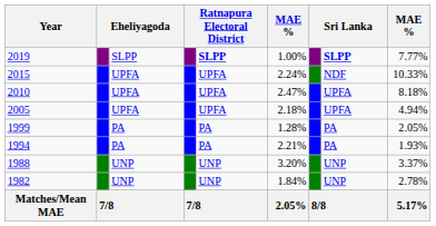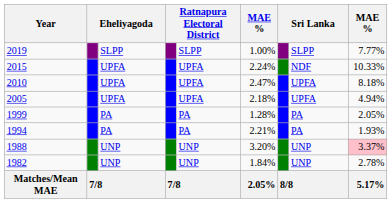2019 | column 5: bold -> normal
2019 | column 8: bold -> normal
1988 | column 9: no background -> pink background
